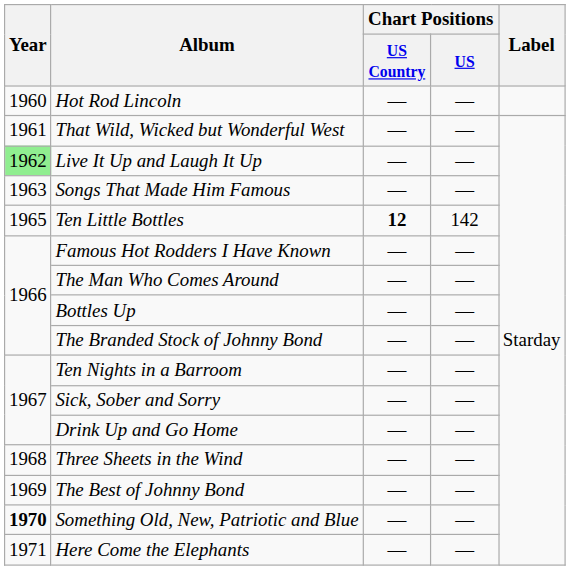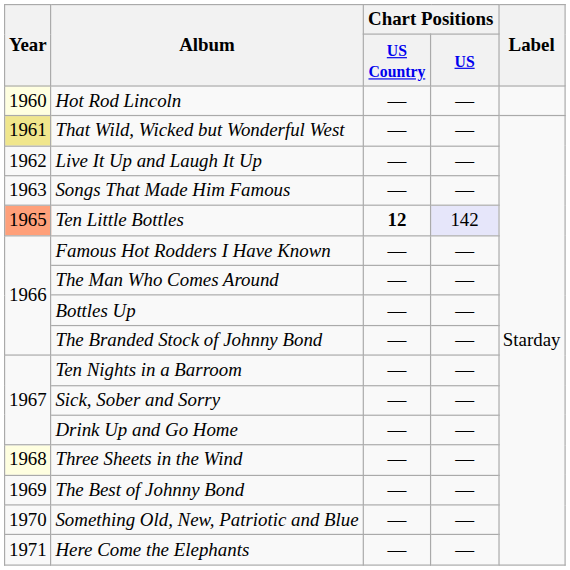Hot Rod Lincoln | Year: no background -> lightyellow background
That Wild, Wicked but Wonderful West | Year: no background -> khaki background
Live It Up and Laugh It Up | Year: lightgreen background -> no background
Ten Little Bottles | Year: no background -> lightsalmon background
Ten Little Bottles | Chart Positions / US: no background -> lavender background
Three Sheets in the Wind | Year: no background -> lightyellow background
Something Old, New, Patriotic and Blue | Year: bold -> normal
